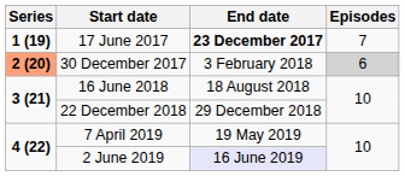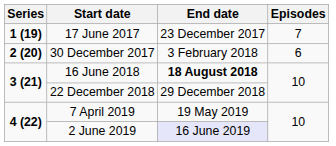17 June 2017 | End date: bold -> normal
30 December 2017 | Series: lightsalmon background -> no background
30 December 2017 | Episodes: lightgrey background -> no background
16 June 2018 | End date: normal -> bold
